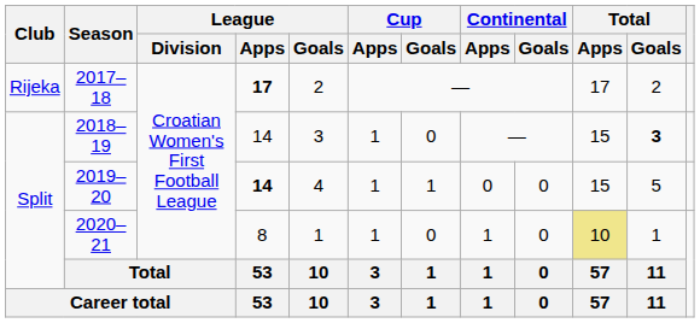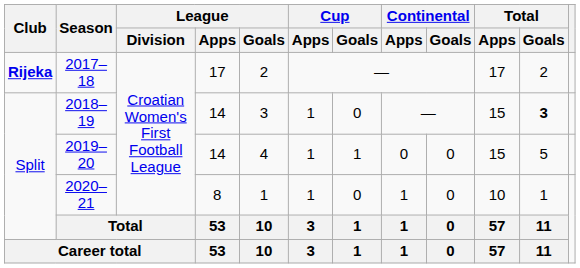2017–18 | Club: normal -> bold
2017–18 | League / Apps: bold -> normal
2019–20 | League / Apps: bold -> normal
2020–21 | Total / Apps: khaki background -> no background
